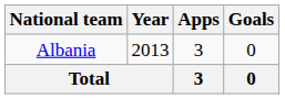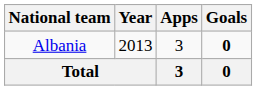Albania | Goals: normal -> bold
